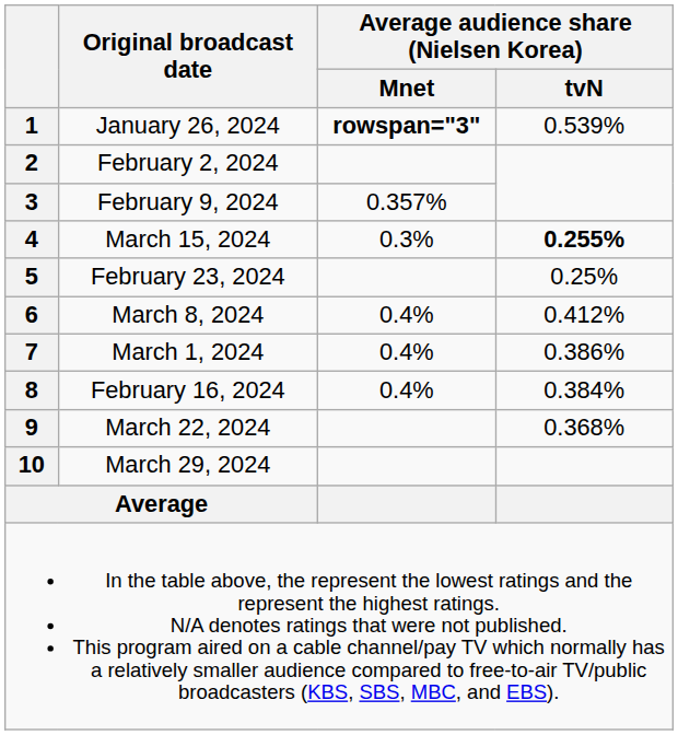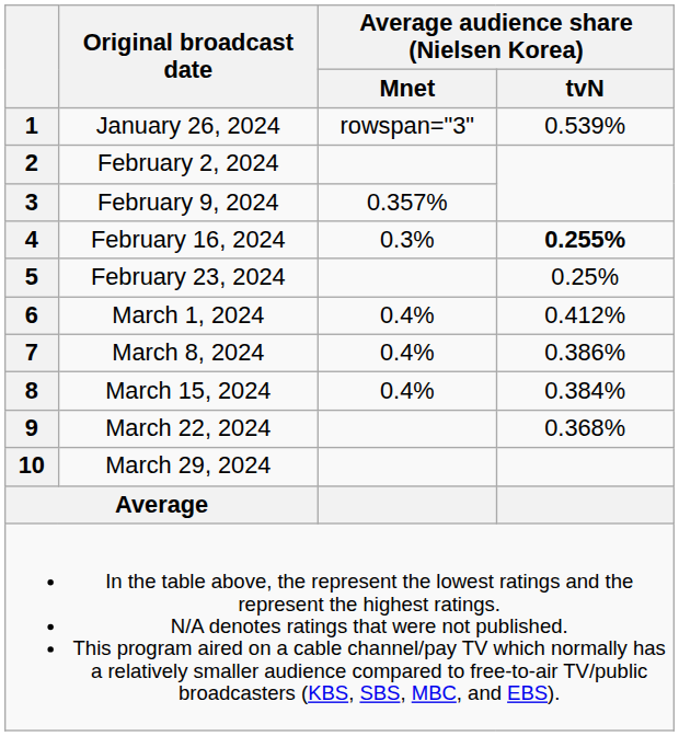1 | Average audience share (Nielsen Korea) / Mnet: bold -> normal
4 | Original broadcast date: March 15, 2024 -> February 16, 2024
6 | Original broadcast date: March 8, 2024 -> March 1, 2024
7 | Original broadcast date: March 1, 2024 -> March 8, 2024
8 | Original broadcast date: February 16, 2024 -> March 15, 2024
